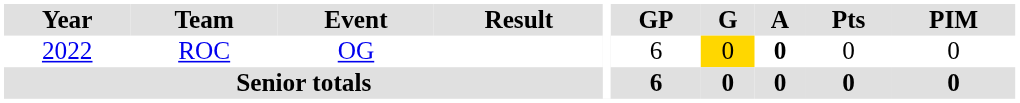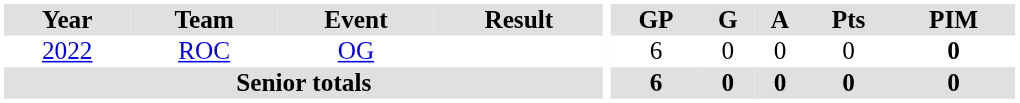ROC | G: gold background -> no background
ROC | A: bold -> normal
ROC | PIM: normal -> bold
